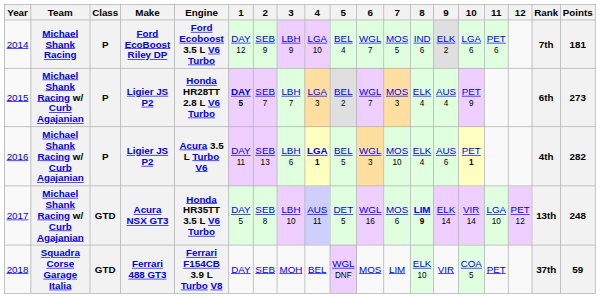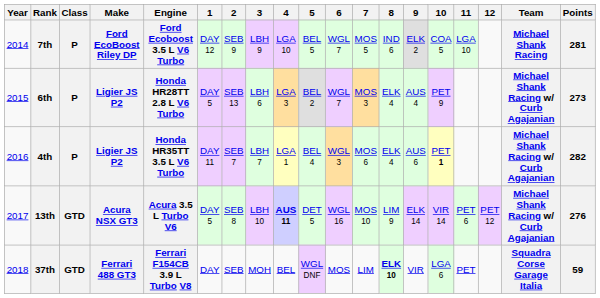columns swapped: Team <-> Rank
2014 | 5: BEL 4 -> BEL 5
2014 | 10: LGA 6 -> COA 5
2014 | 11: PET 6 -> LGA 10
2014 | Points: 181 -> 281
2015 | 1: bold -> normal
2015 | 2: SEB 7 -> SEB 13
2015 | 3: LBH 7 -> LBH 6
2016 | Engine: Acura 3.5 L Turbo V6 -> Honda HR35TT 3.5 L V6 Turbo
2016 | 2: SEB 13 -> SEB 7
2016 | 3: LBH 6 -> LBH 7
2016 | 4: bold -> normal
2016 | 5: BEL 5 -> BEL 4
2016 | 7: MOS 10 -> MOS 6
2017 | Engine: Honda HR35TT 3.5 L V6 Turbo -> Acura 3.5 L Turbo V6
2017 | 4: normal -> bold
2017 | 7: MOS 6 -> MOS 10
2017 | 8: bold -> normal
2017 | 11: LGA 10 -> PET 6
2017 | Points: 248 -> 276
2018 | 8: normal -> bold
2018 | 10: COA 5 -> LGA 6
